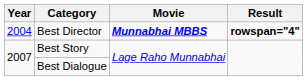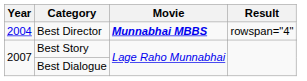2004 / Best Director | Result: bold -> normal
